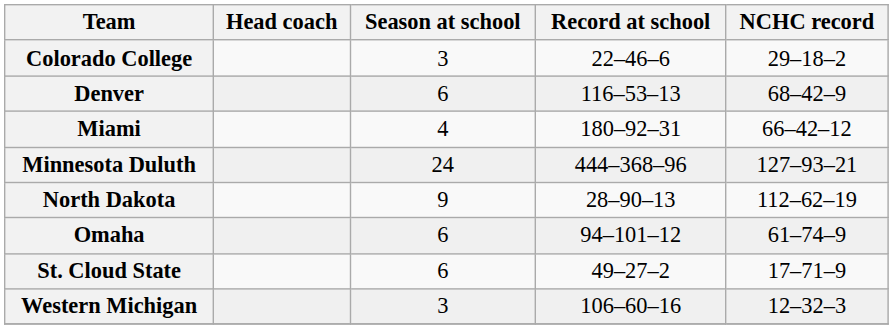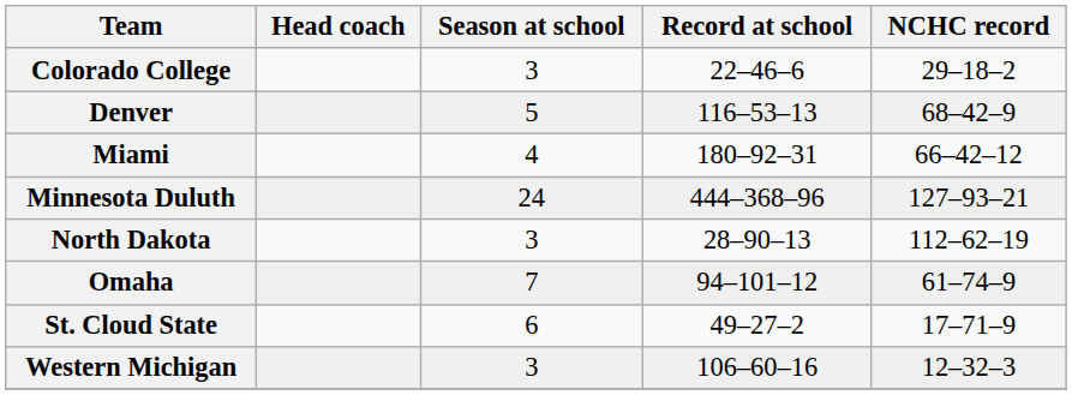Denver | Season at school: 6 -> 5
North Dakota | Season at school: 9 -> 3
Omaha | Season at school: 6 -> 7
